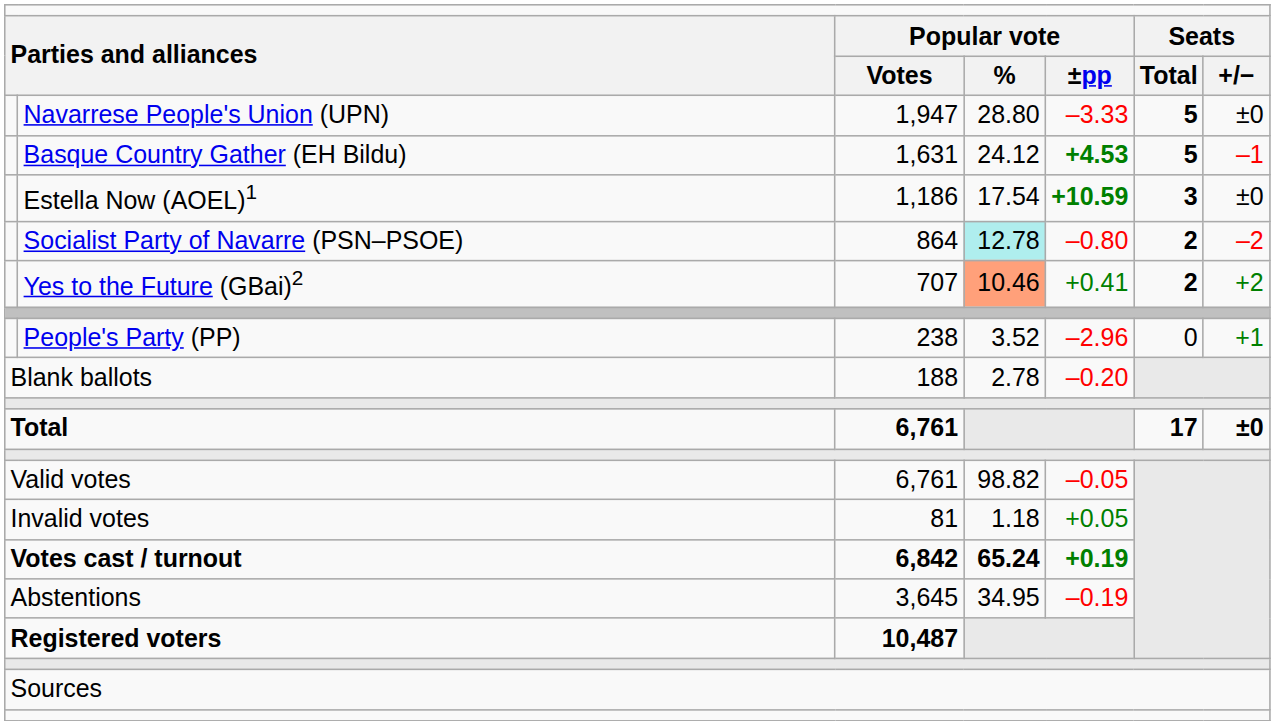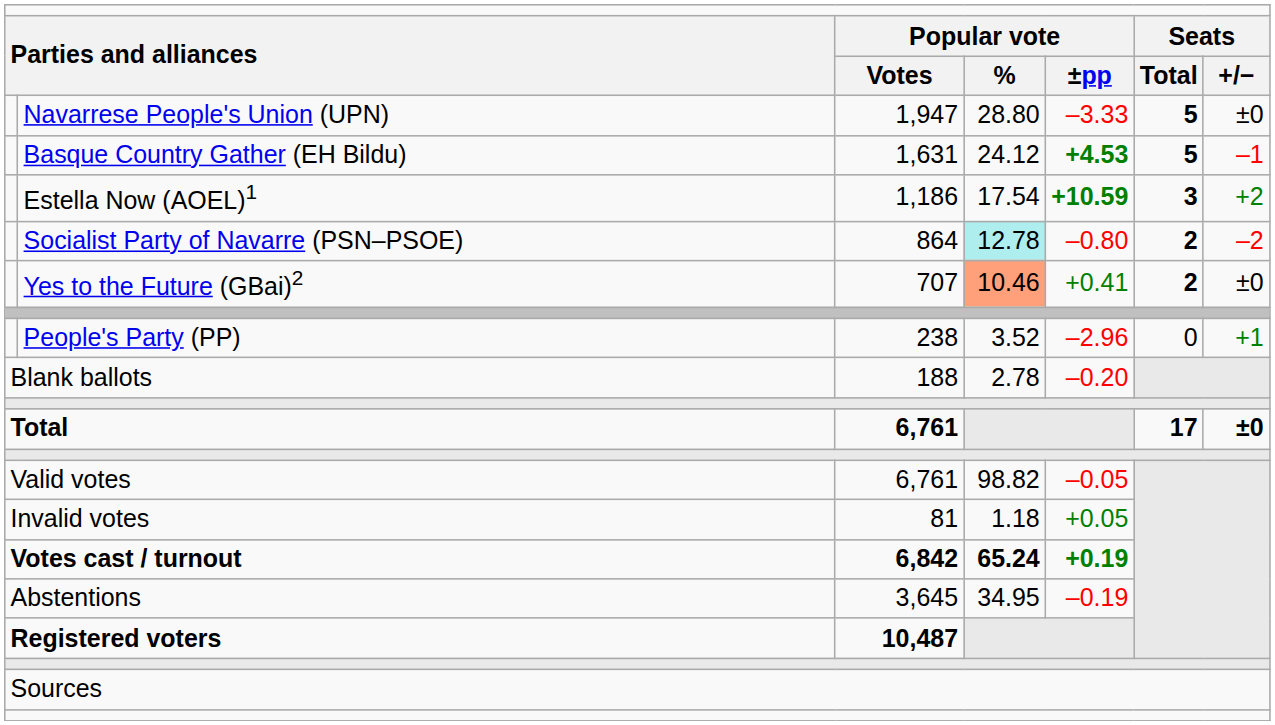Estella Now (AOEL)1 | column 7: ±0 -> +2
Yes to the Future (GBai)2 | column 7: +2 -> ±0
